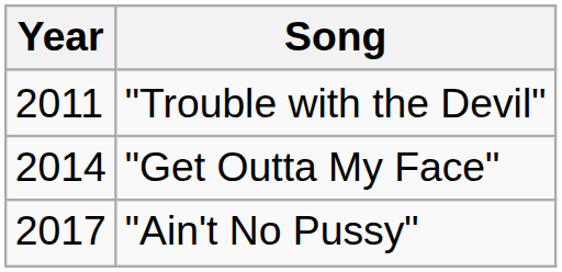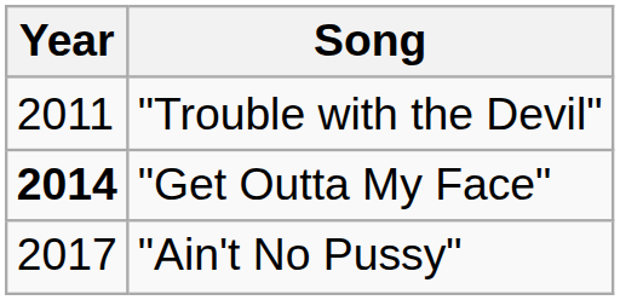"Get Outta My Face" | Year: normal -> bold
